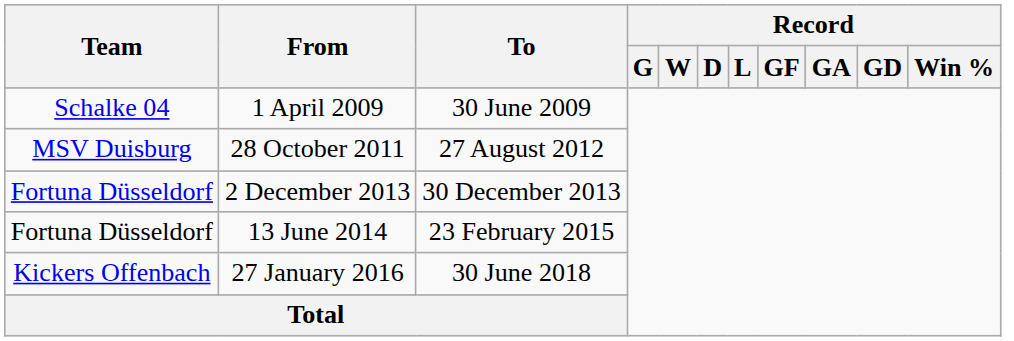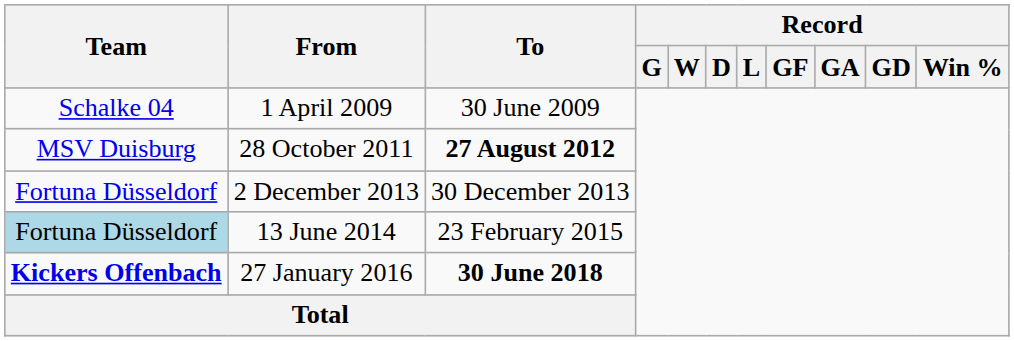28 October 2011 | To: normal -> bold
13 June 2014 | Team: no background -> lightblue background
27 January 2016 | Team: normal -> bold
27 January 2016 | To: normal -> bold
